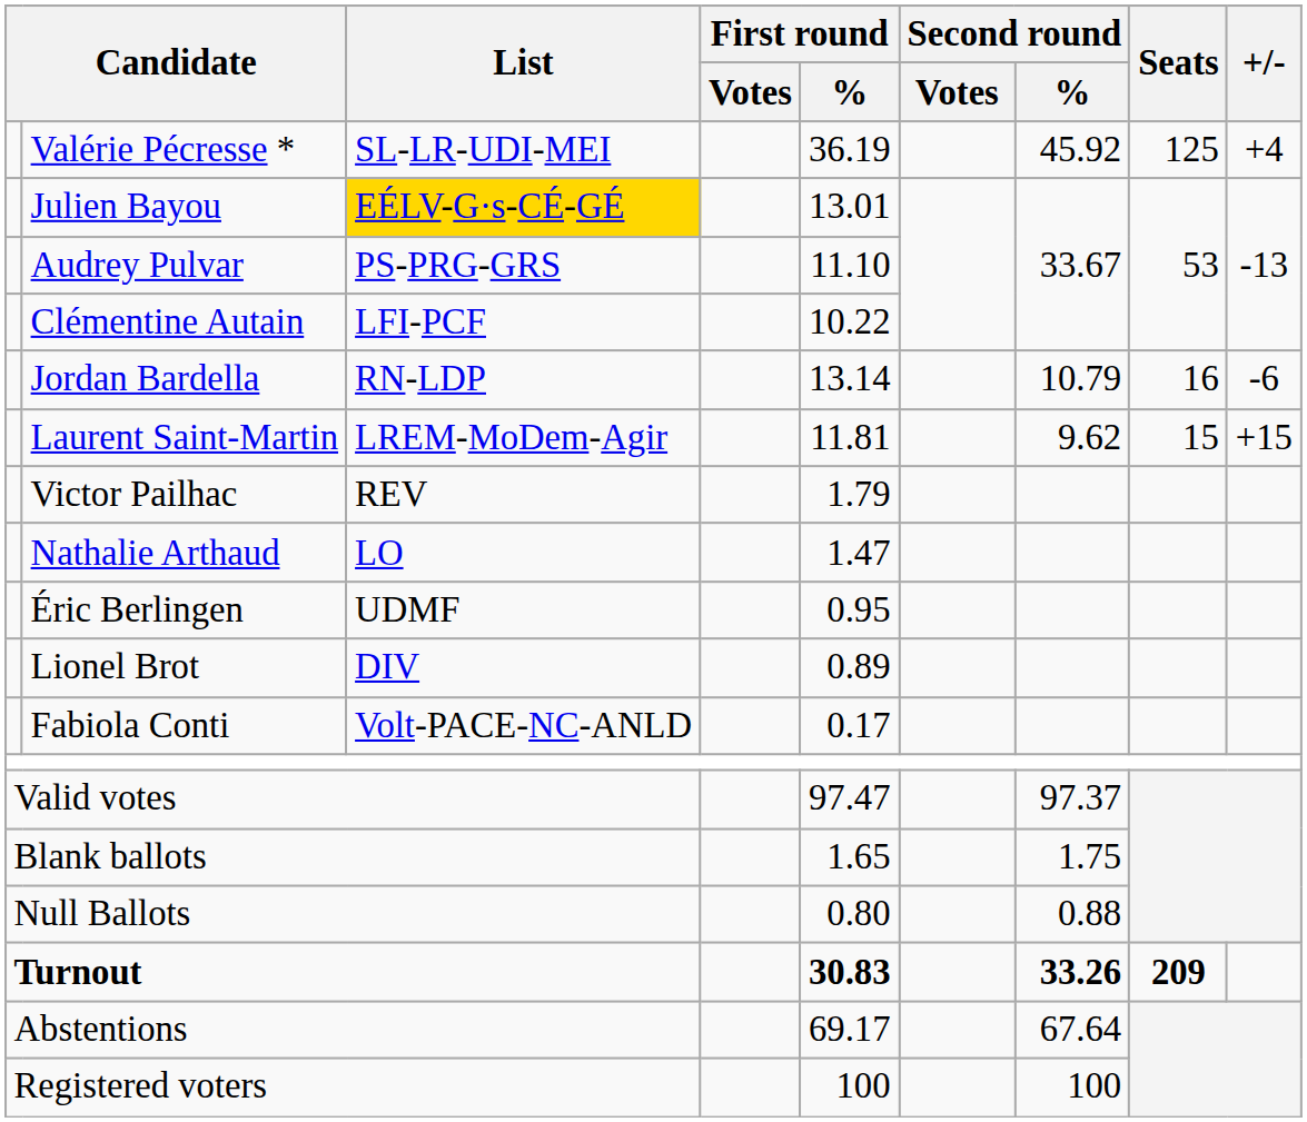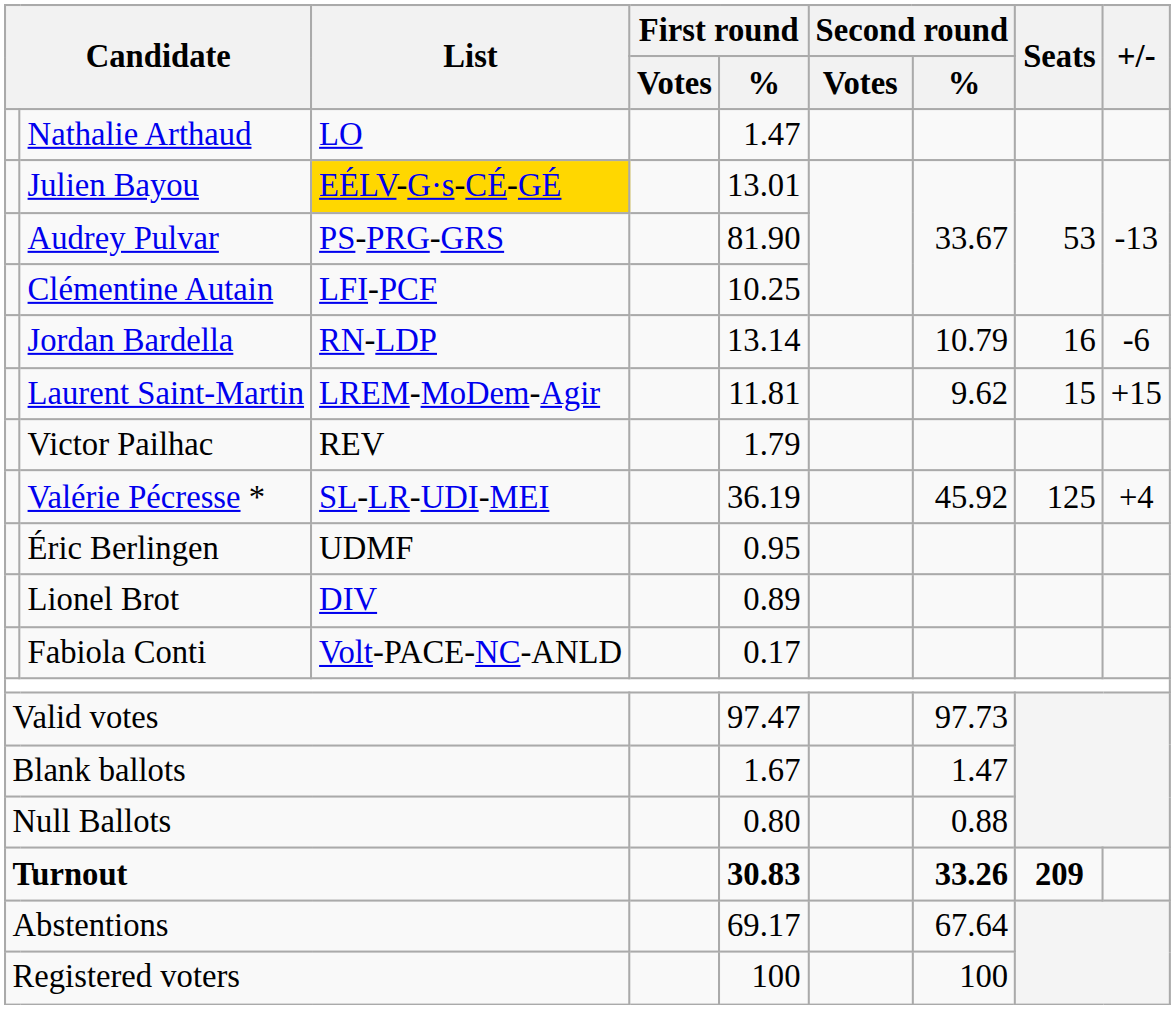rows swapped: Valérie Pécresse * <-> Nathalie Arthaud
Audrey Pulvar | First round / %: 11.10 -> 81.90
Clémentine Autain | First round / %: 10.22 -> 10.25
Valid votes | Second round / %: 97.37 -> 97.73
Blank ballots | First round / %: 1.65 -> 1.67
Blank ballots | Second round / %: 1.75 -> 1.47
